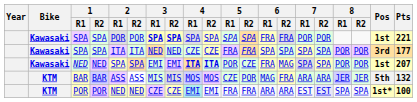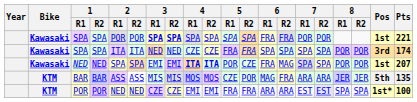row 4 | Pts: 177 -> 174
row 6 | Pts: 132 -> 135
row 7 | 4 / R1: paleturquoise background -> no background
